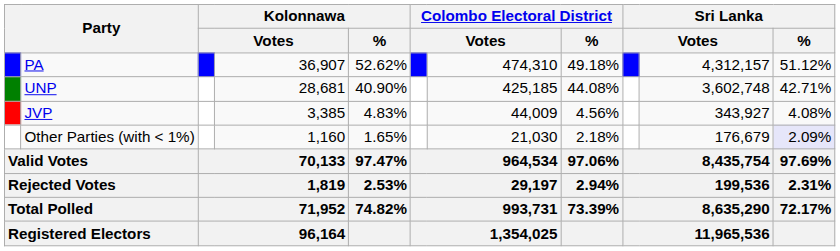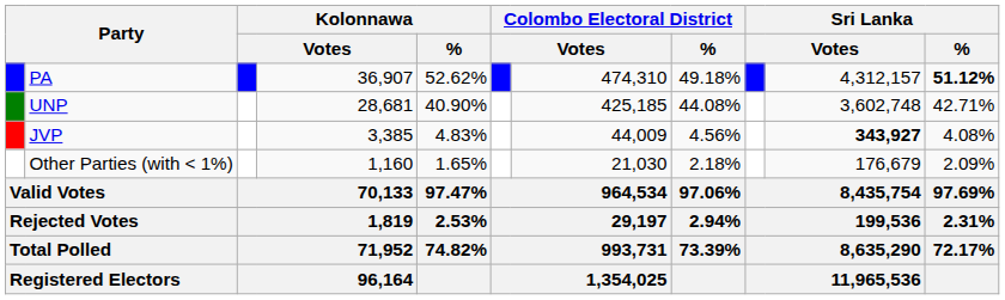PA | Sri Lanka / %: normal -> bold
JVP | column 10: normal -> bold
Other Parties (with < 1%) | Sri Lanka / %: lavender background -> no background
